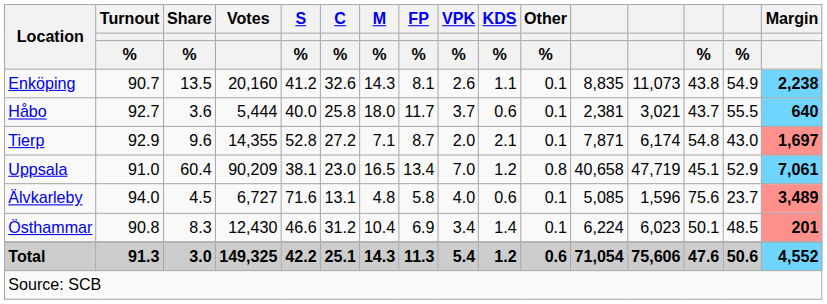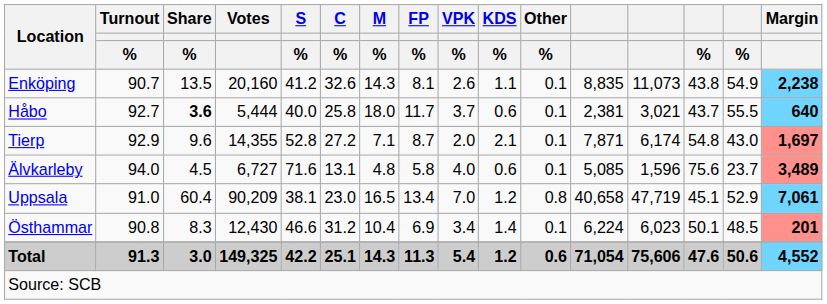Håbo | Share / %: normal -> bold
rows swapped: Uppsala <-> Älvkarleby
